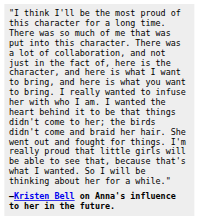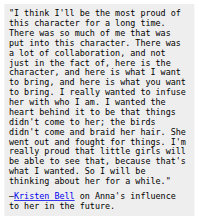row 2 | column 1: bold -> normal
